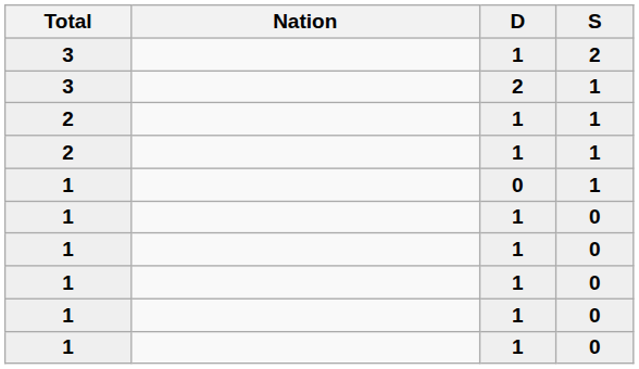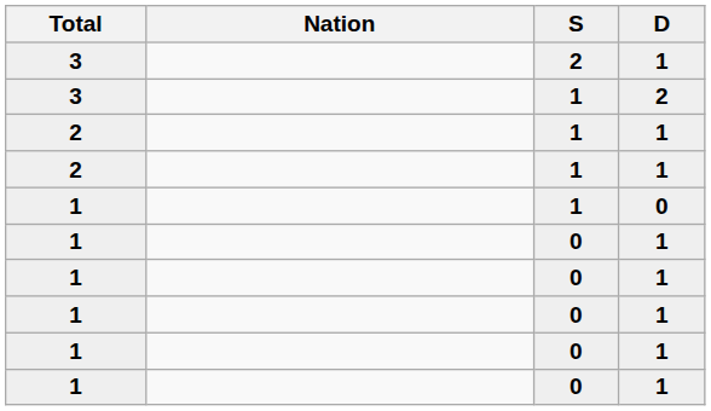columns swapped: S <-> D
